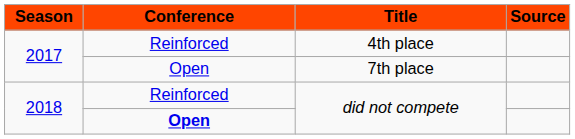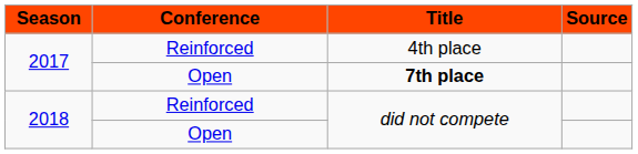7th place | Title: normal -> bold
Open / did not compete | Conference: bold -> normal
